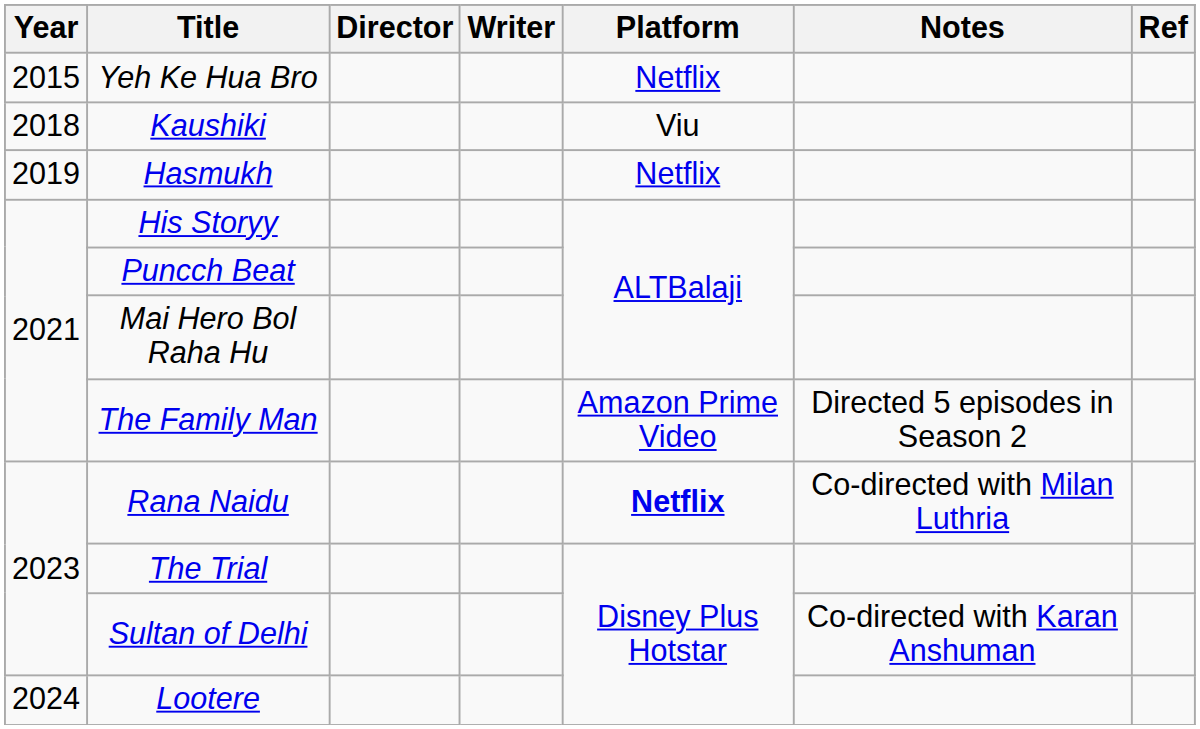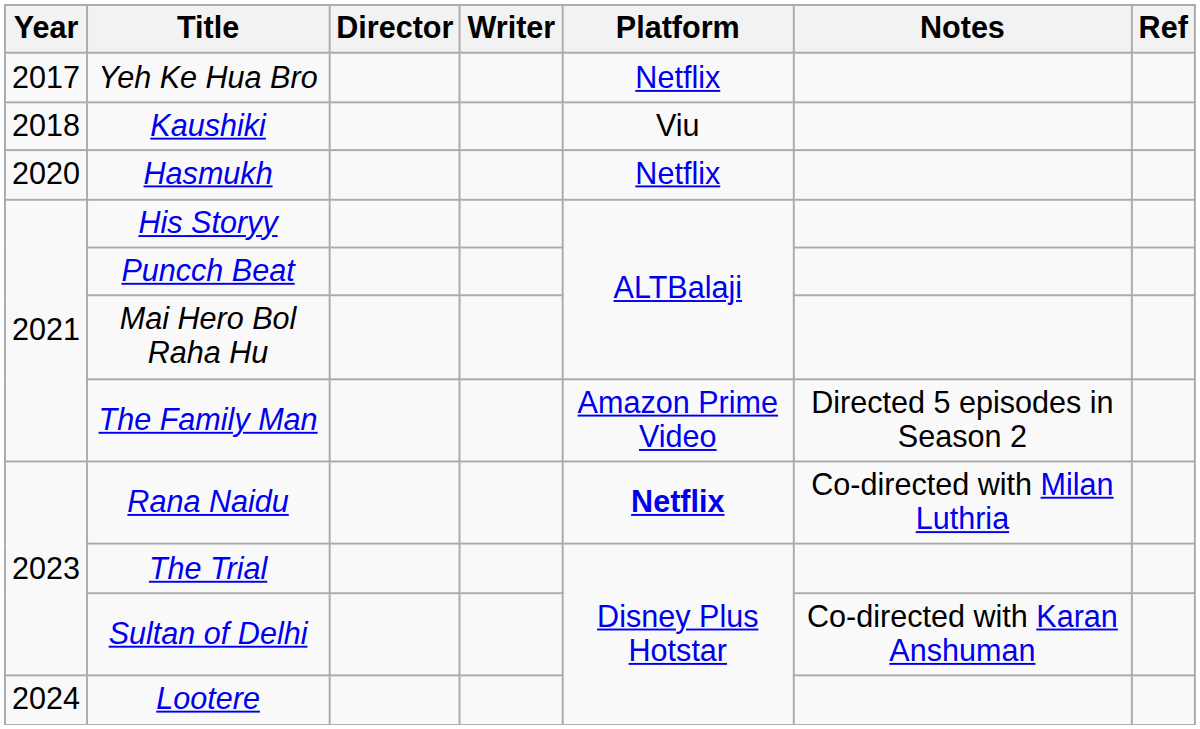Yeh Ke Hua Bro | Year: 2015 -> 2017
Hasmukh | Year: 2019 -> 2020
